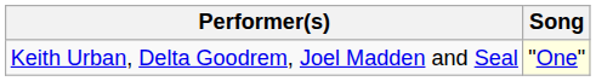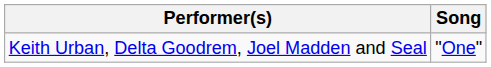Keith Urban, Delta Goodrem, Joel Madden and Seal | Song: lightyellow background -> no background
